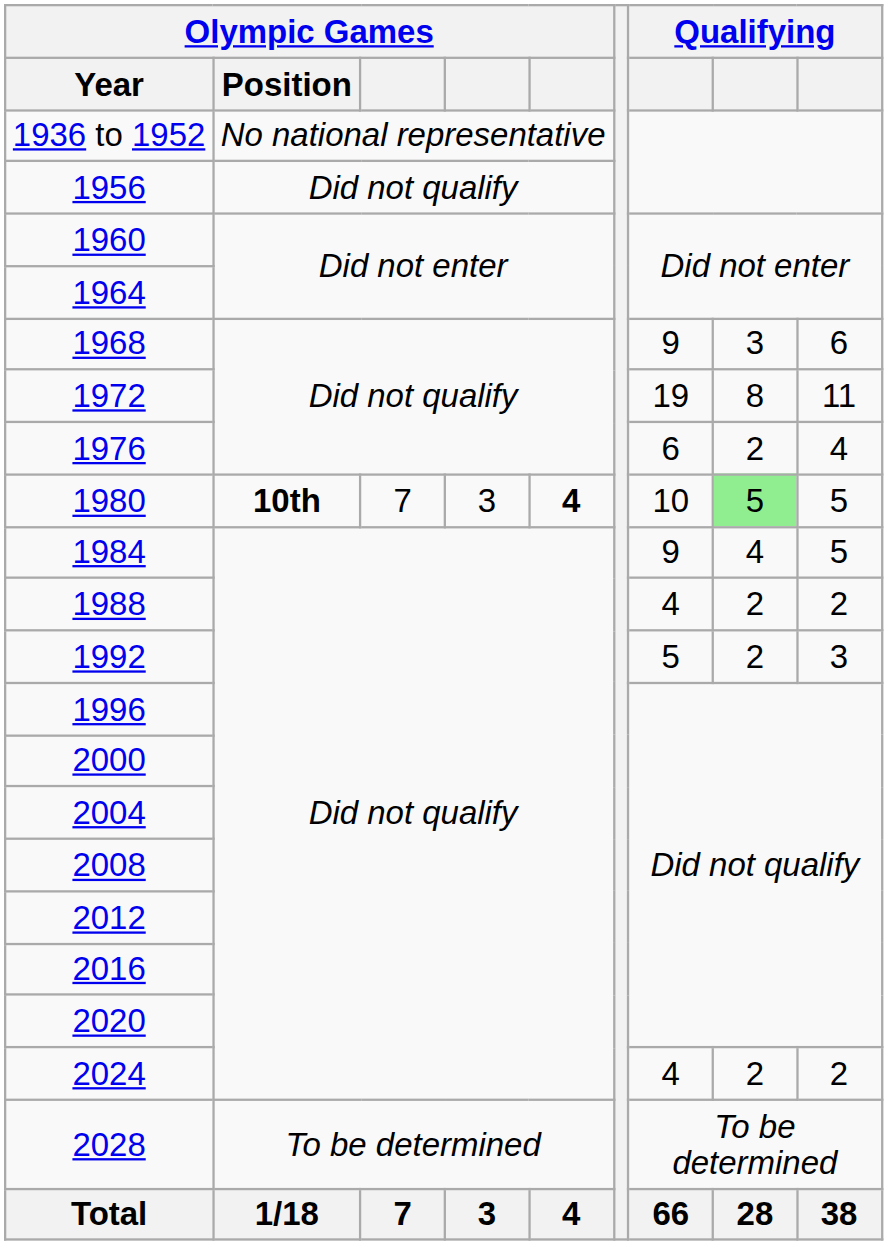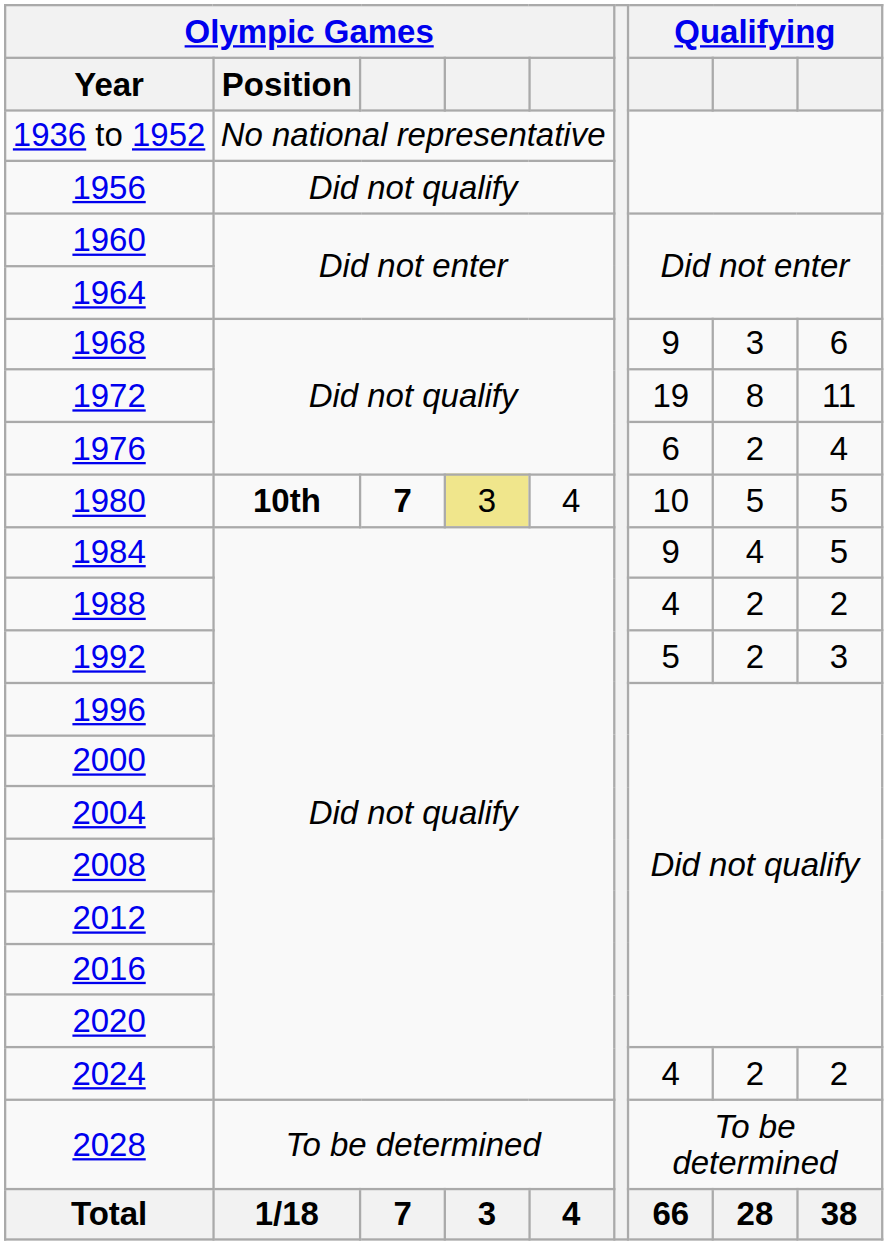1980 | column 3: normal -> bold
1980 | column 4: no background -> khaki background
1980 | column 5: bold -> normal
1980 | column 8: lightgreen background -> no background
